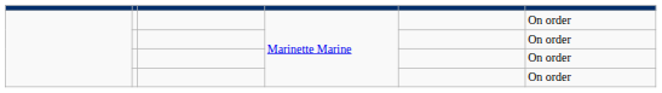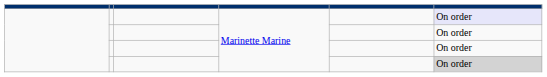row 2 | column 6: no background -> lavender background
row 5 | column 6: no background -> lightgrey background
